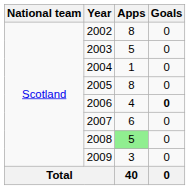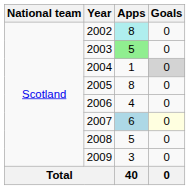2002 | Apps: no background -> paleturquoise background
2003 | Apps: no background -> lightgreen background
2004 | Goals: no background -> lightgrey background
2006 | Goals: bold -> normal
2007 | Apps: no background -> lightblue background
2007 | Goals: no background -> lightyellow background
2008 | Apps: lightgreen background -> no background
